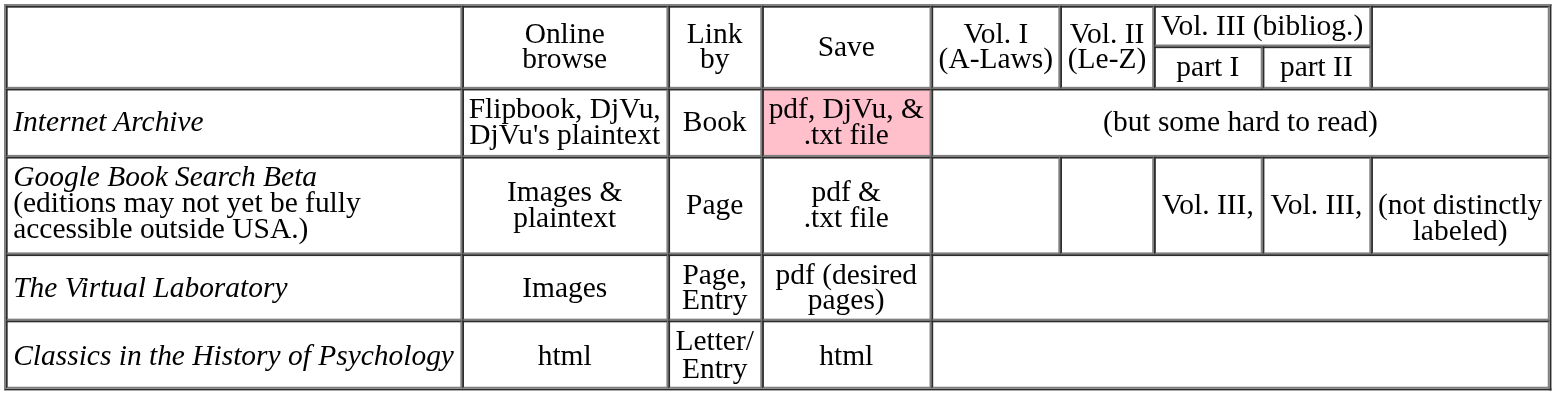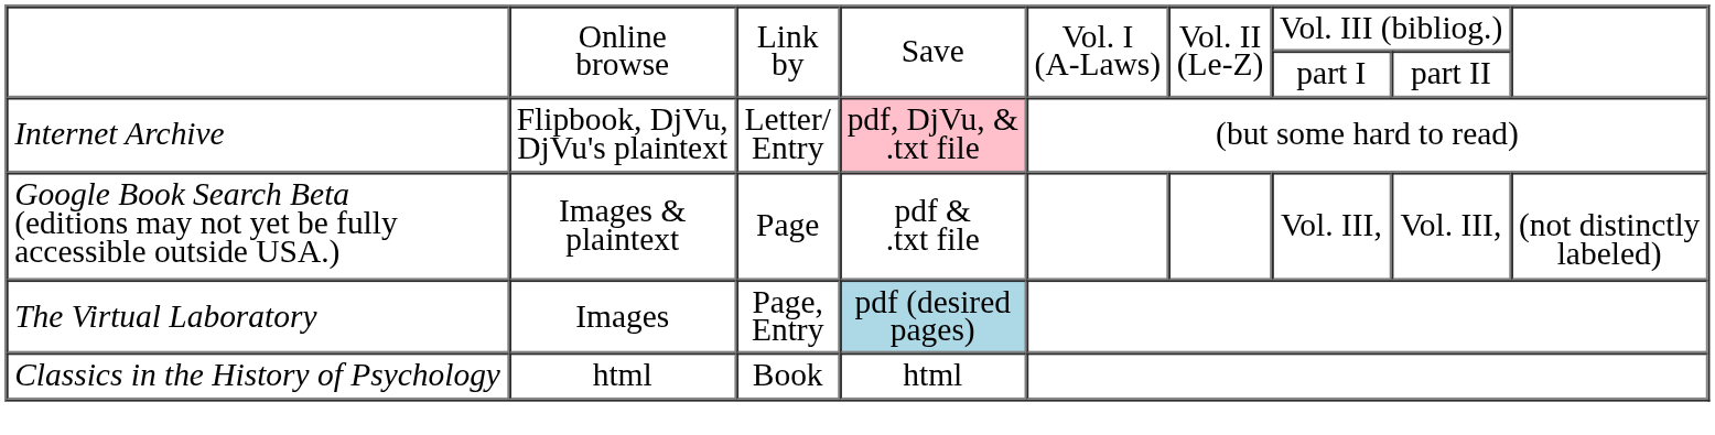Internet Archive | column 3: Book -> Letter/ Entry
The Virtual Laboratory | column 4: no background -> lightblue background
Classics in the History of Psychology | column 3: Letter/ Entry -> Book
